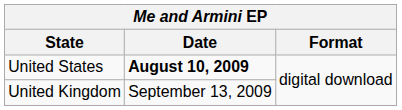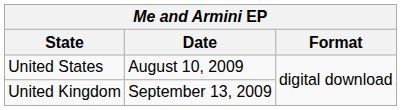United States | Date: bold -> normal
